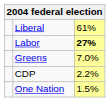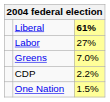Liberal | column 3: normal -> bold
Labor | column 3: bold -> normal
